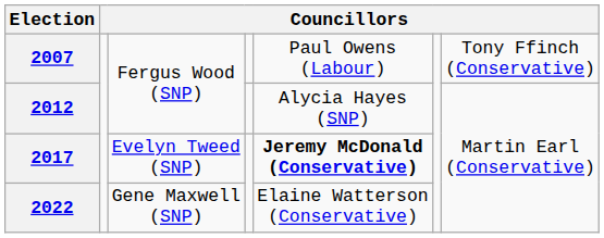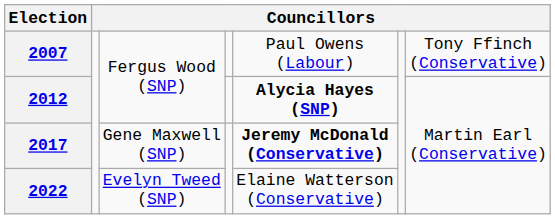2012 | column 5: normal -> bold
2017 | column 3: Evelyn Tweed (SNP) -> Gene Maxwell (SNP)
2022 | column 3: Gene Maxwell (SNP) -> Evelyn Tweed (SNP)
